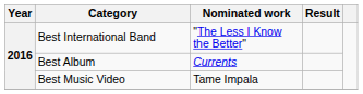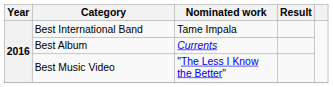Best International Band | Nominated work: "The Less I Know the Better" -> Tame Impala
Best Music Video | Nominated work: Tame Impala -> "The Less I Know the Better"
